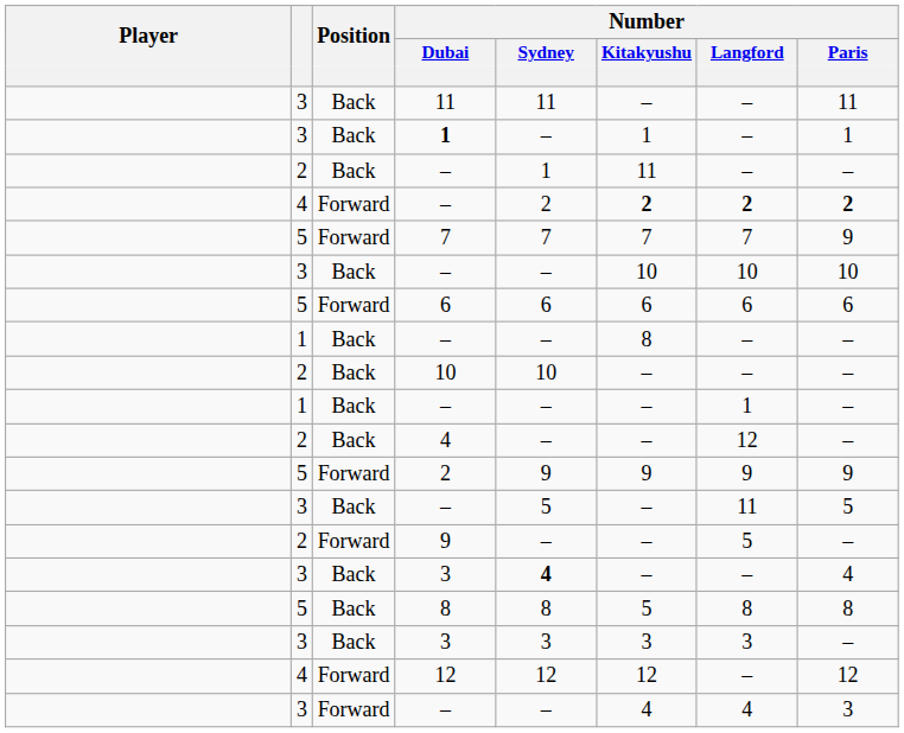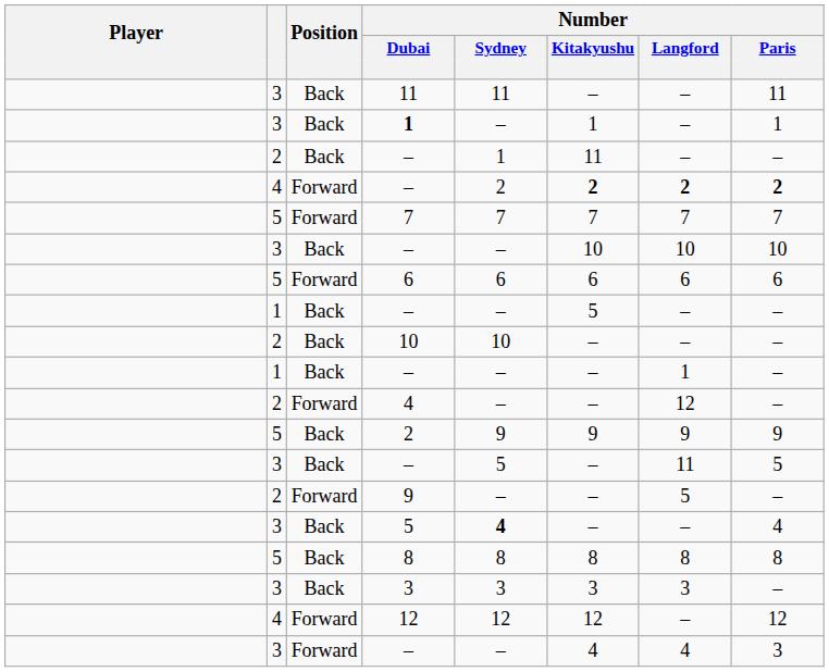row 8 | Number / Paris: 9 -> 7
row 11 | Number / Kitakyushu: 8 -> 5
row 14 | Position: Back -> Forward
row 15 | Position: Forward -> Back
row 18 | Number / Dubai: 3 -> 5
row 19 | Number / Kitakyushu: 5 -> 8
